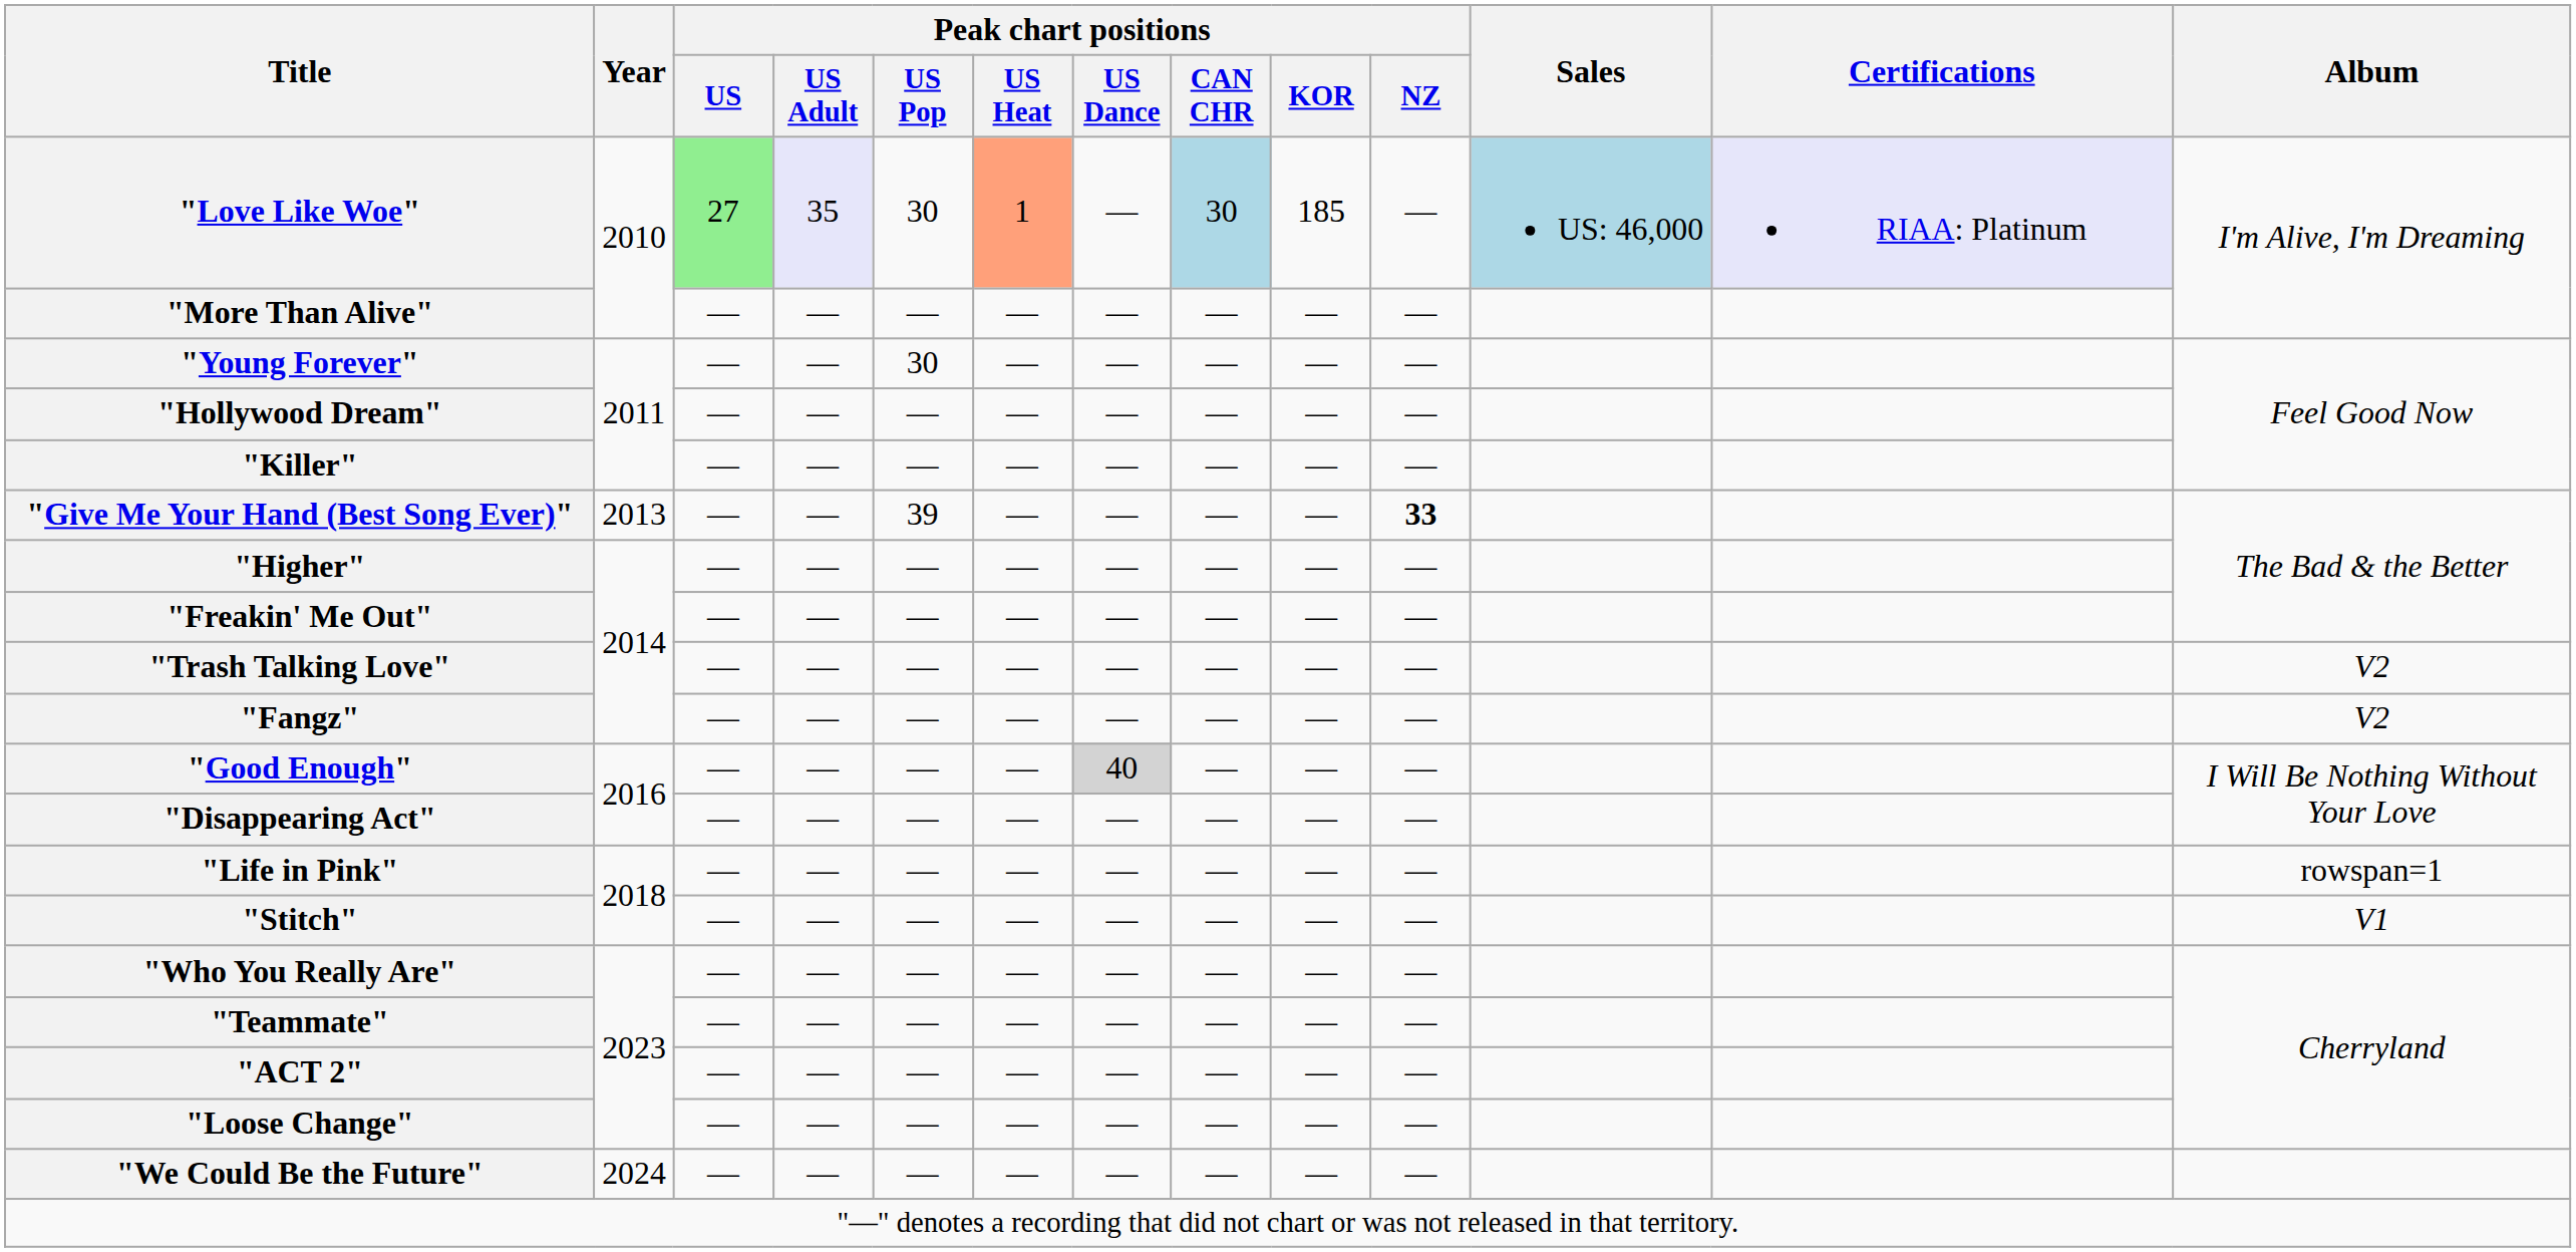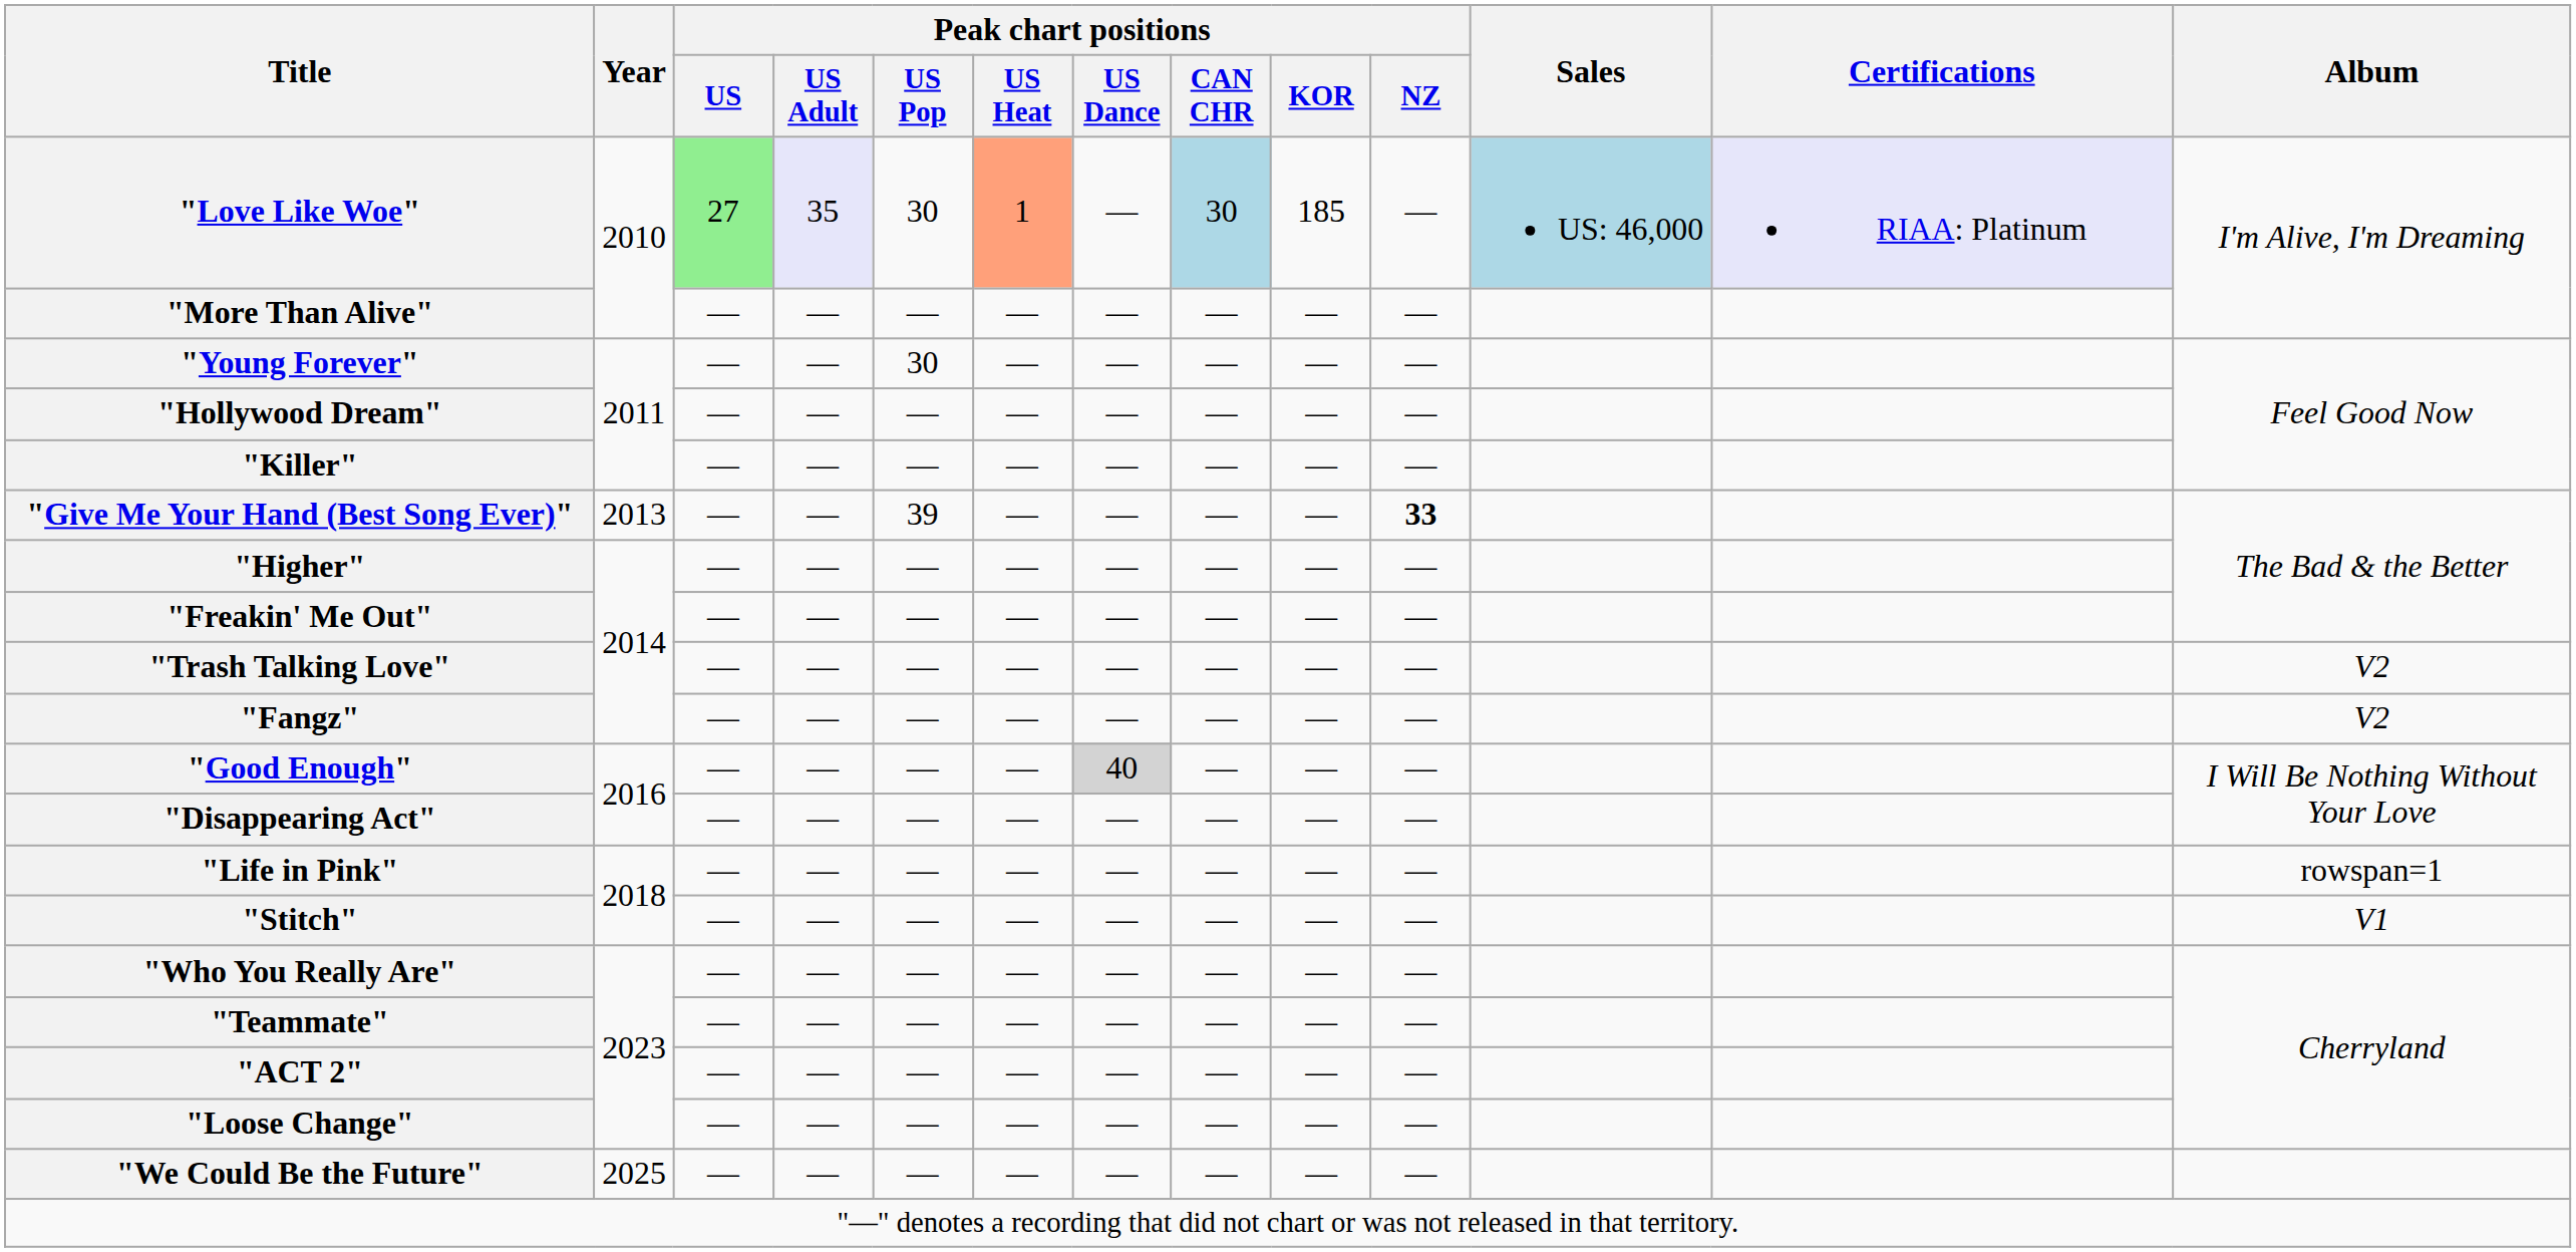"We Could Be the Future" | Year: 2024 -> 2025
